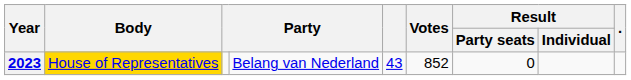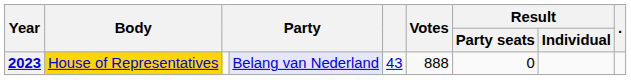2023 | column 4: no background -> lavender background
2023 | Votes: 852 -> 888
